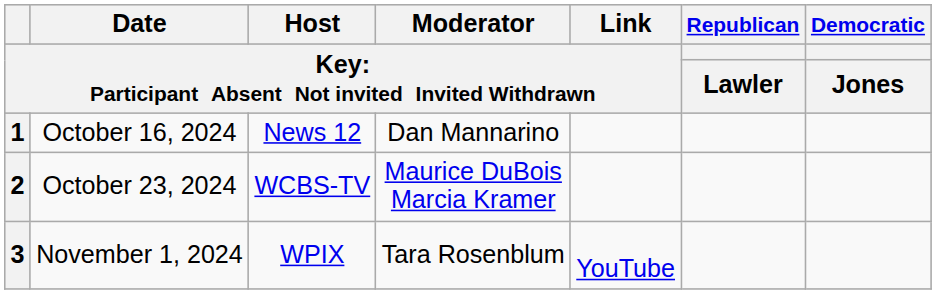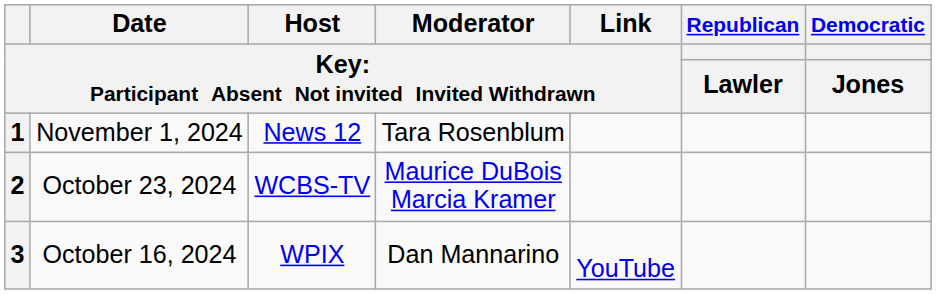1 | column 2: October 16, 2024 -> November 1, 2024
1 | column 4: Dan Mannarino -> Tara Rosenblum
3 | column 2: November 1, 2024 -> October 16, 2024
3 | column 4: Tara Rosenblum -> Dan Mannarino
